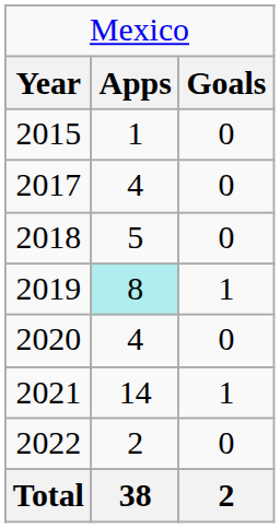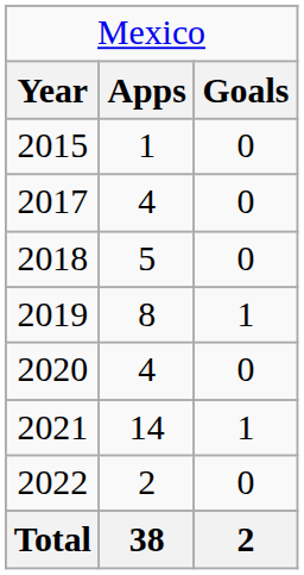2019 | column 2: paleturquoise background -> no background
